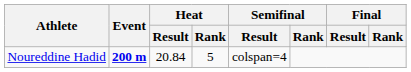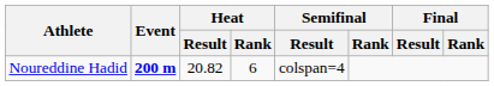Noureddine Hadid | Heat / Result: 20.84 -> 20.82
Noureddine Hadid | Heat / Rank: 5 -> 6
